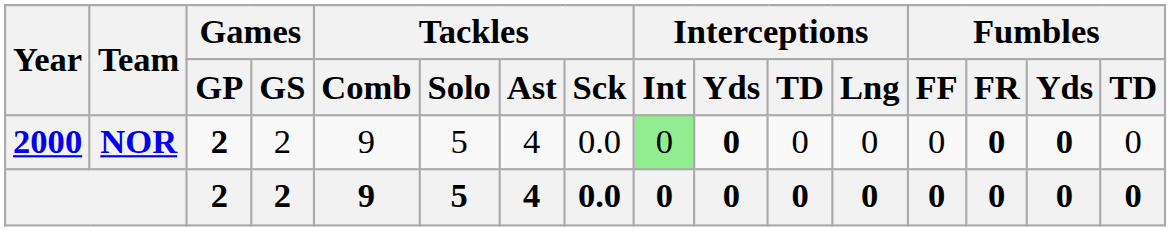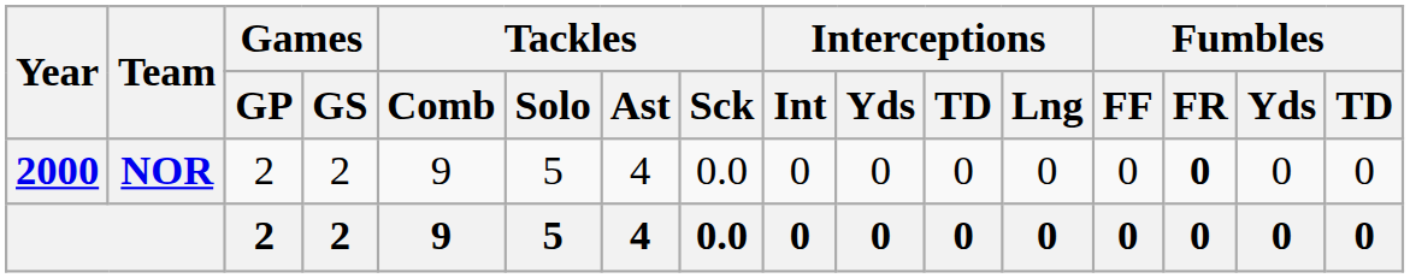NOR | Games / GP: bold -> normal
NOR | Interceptions / Int: lightgreen background -> no background
NOR | Interceptions / Yds: bold -> normal
NOR | Fumbles / Yds: bold -> normal
